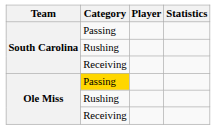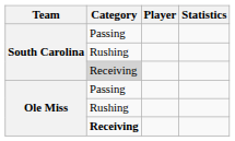South Carolina / Receiving | Category: no background -> lightgrey background
Ole Miss / Passing | Category: gold background -> no background
Ole Miss / Receiving | Category: normal -> bold
